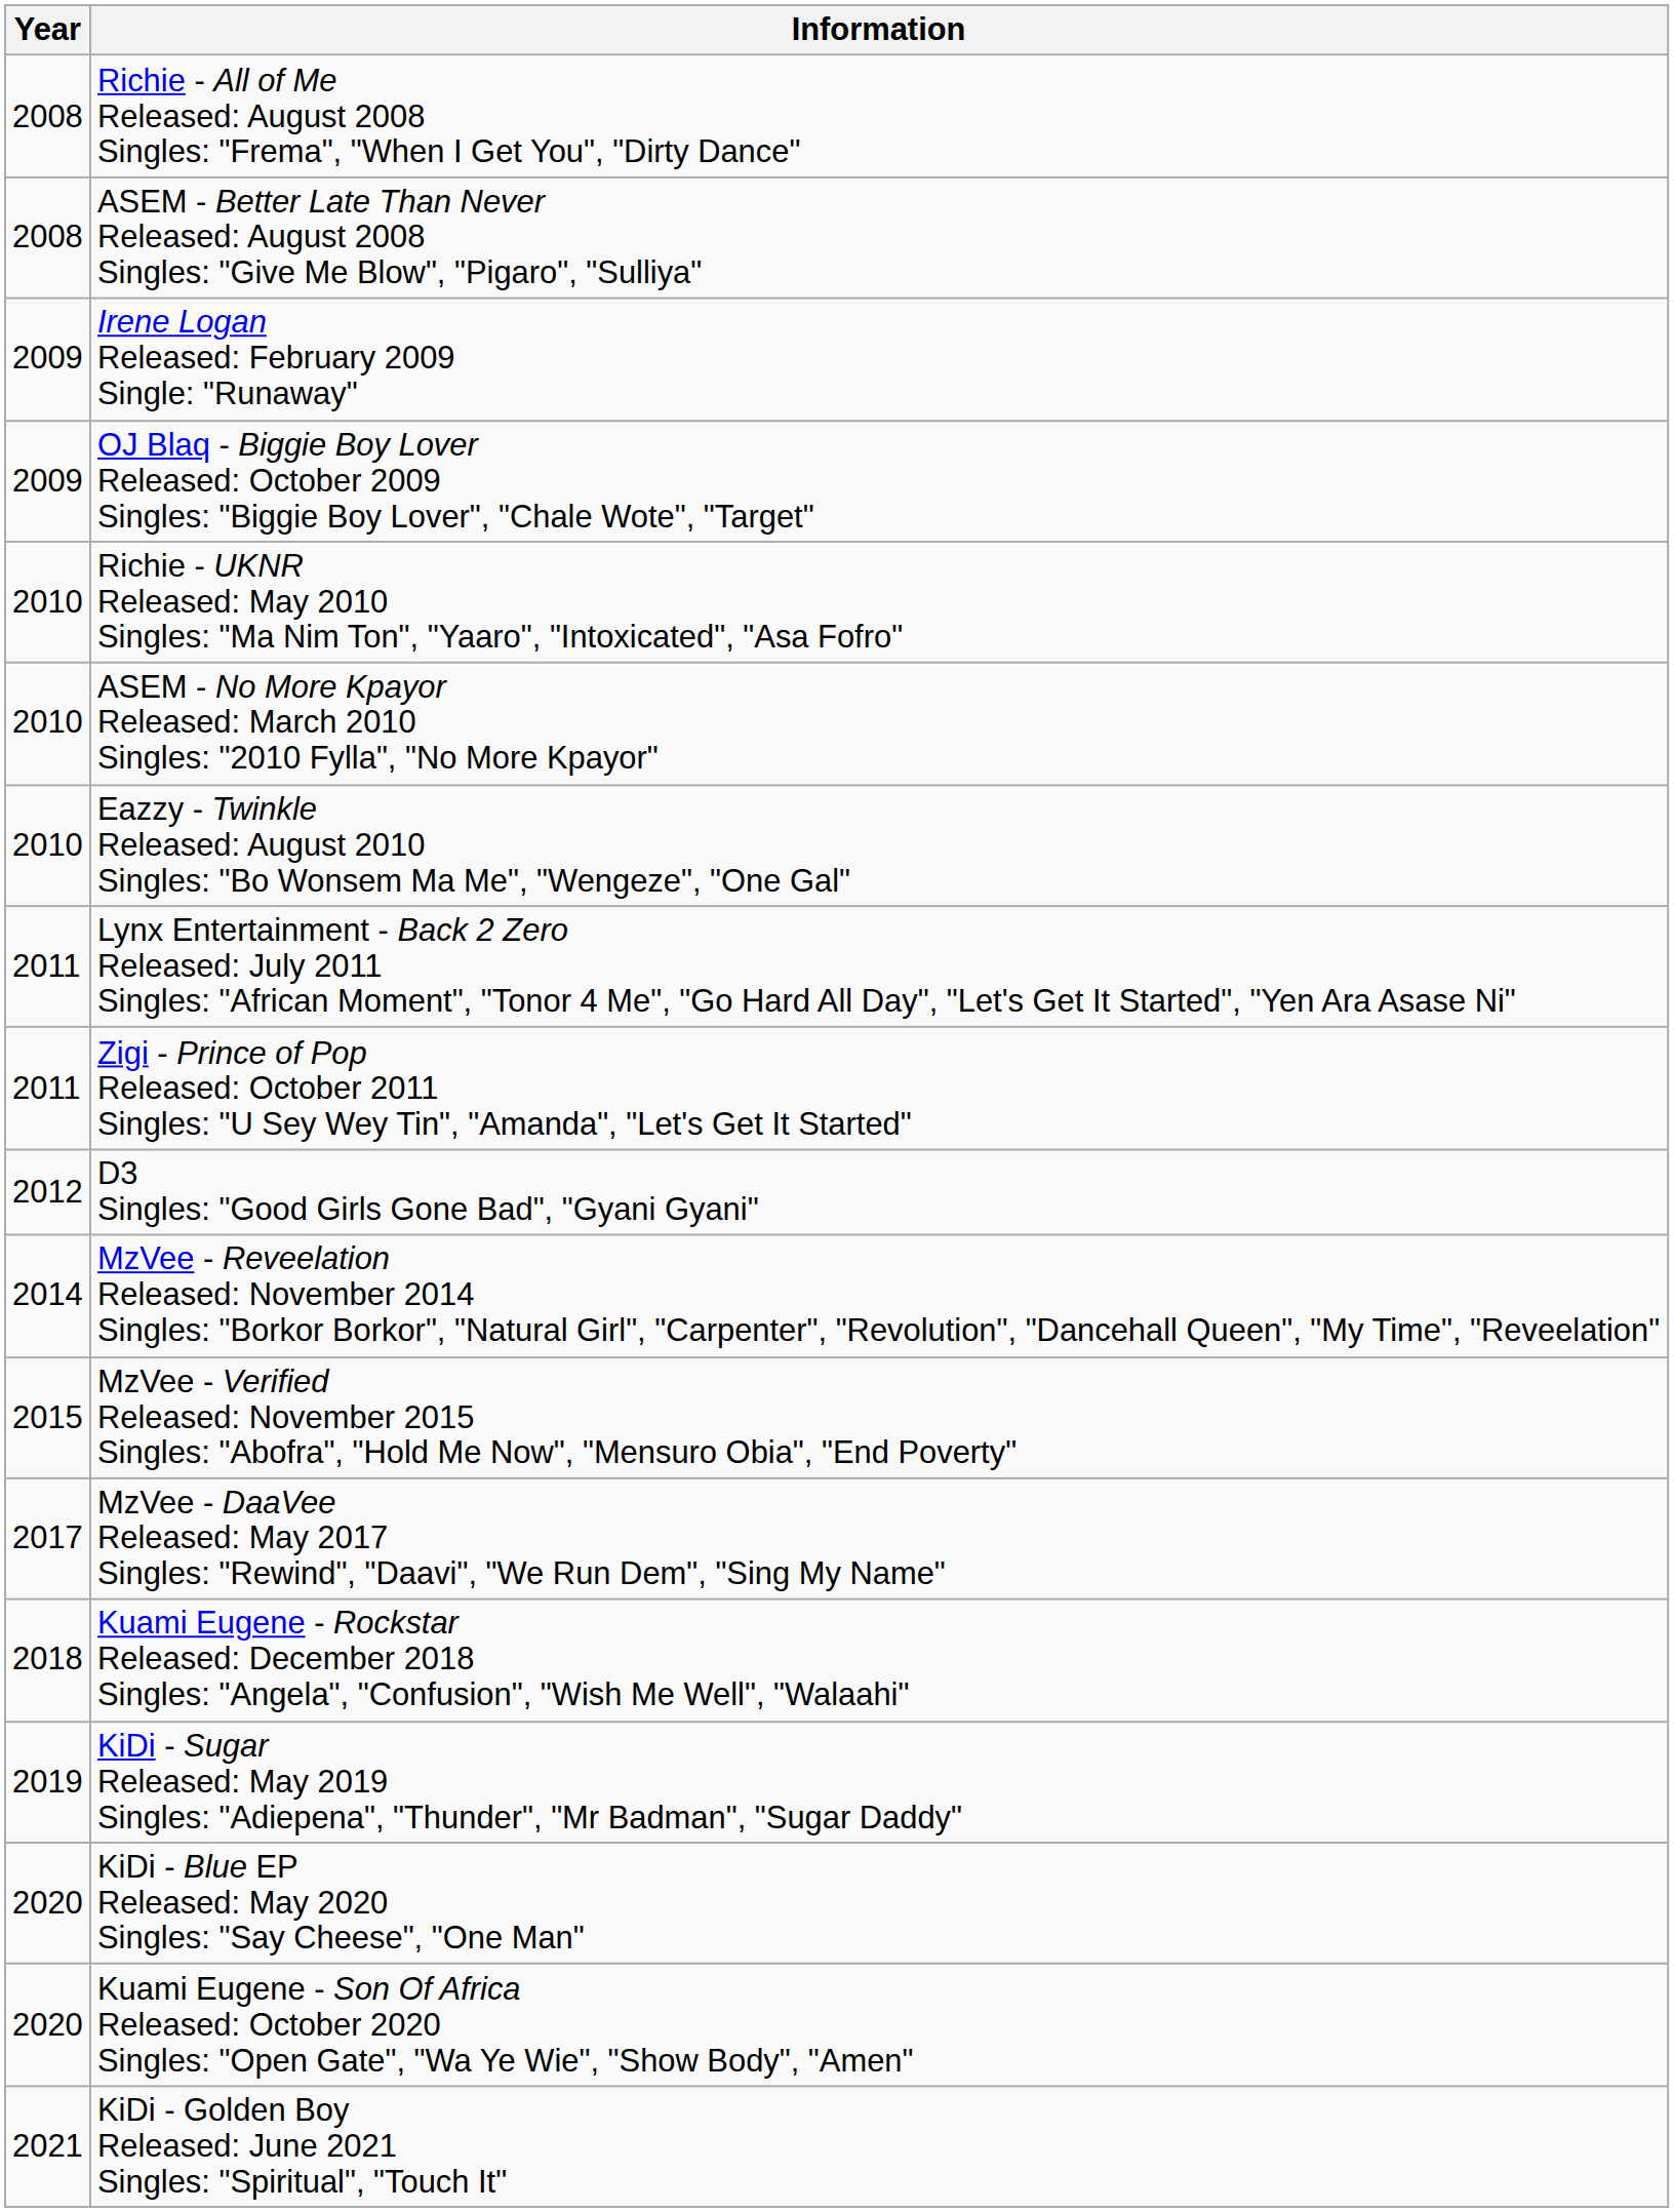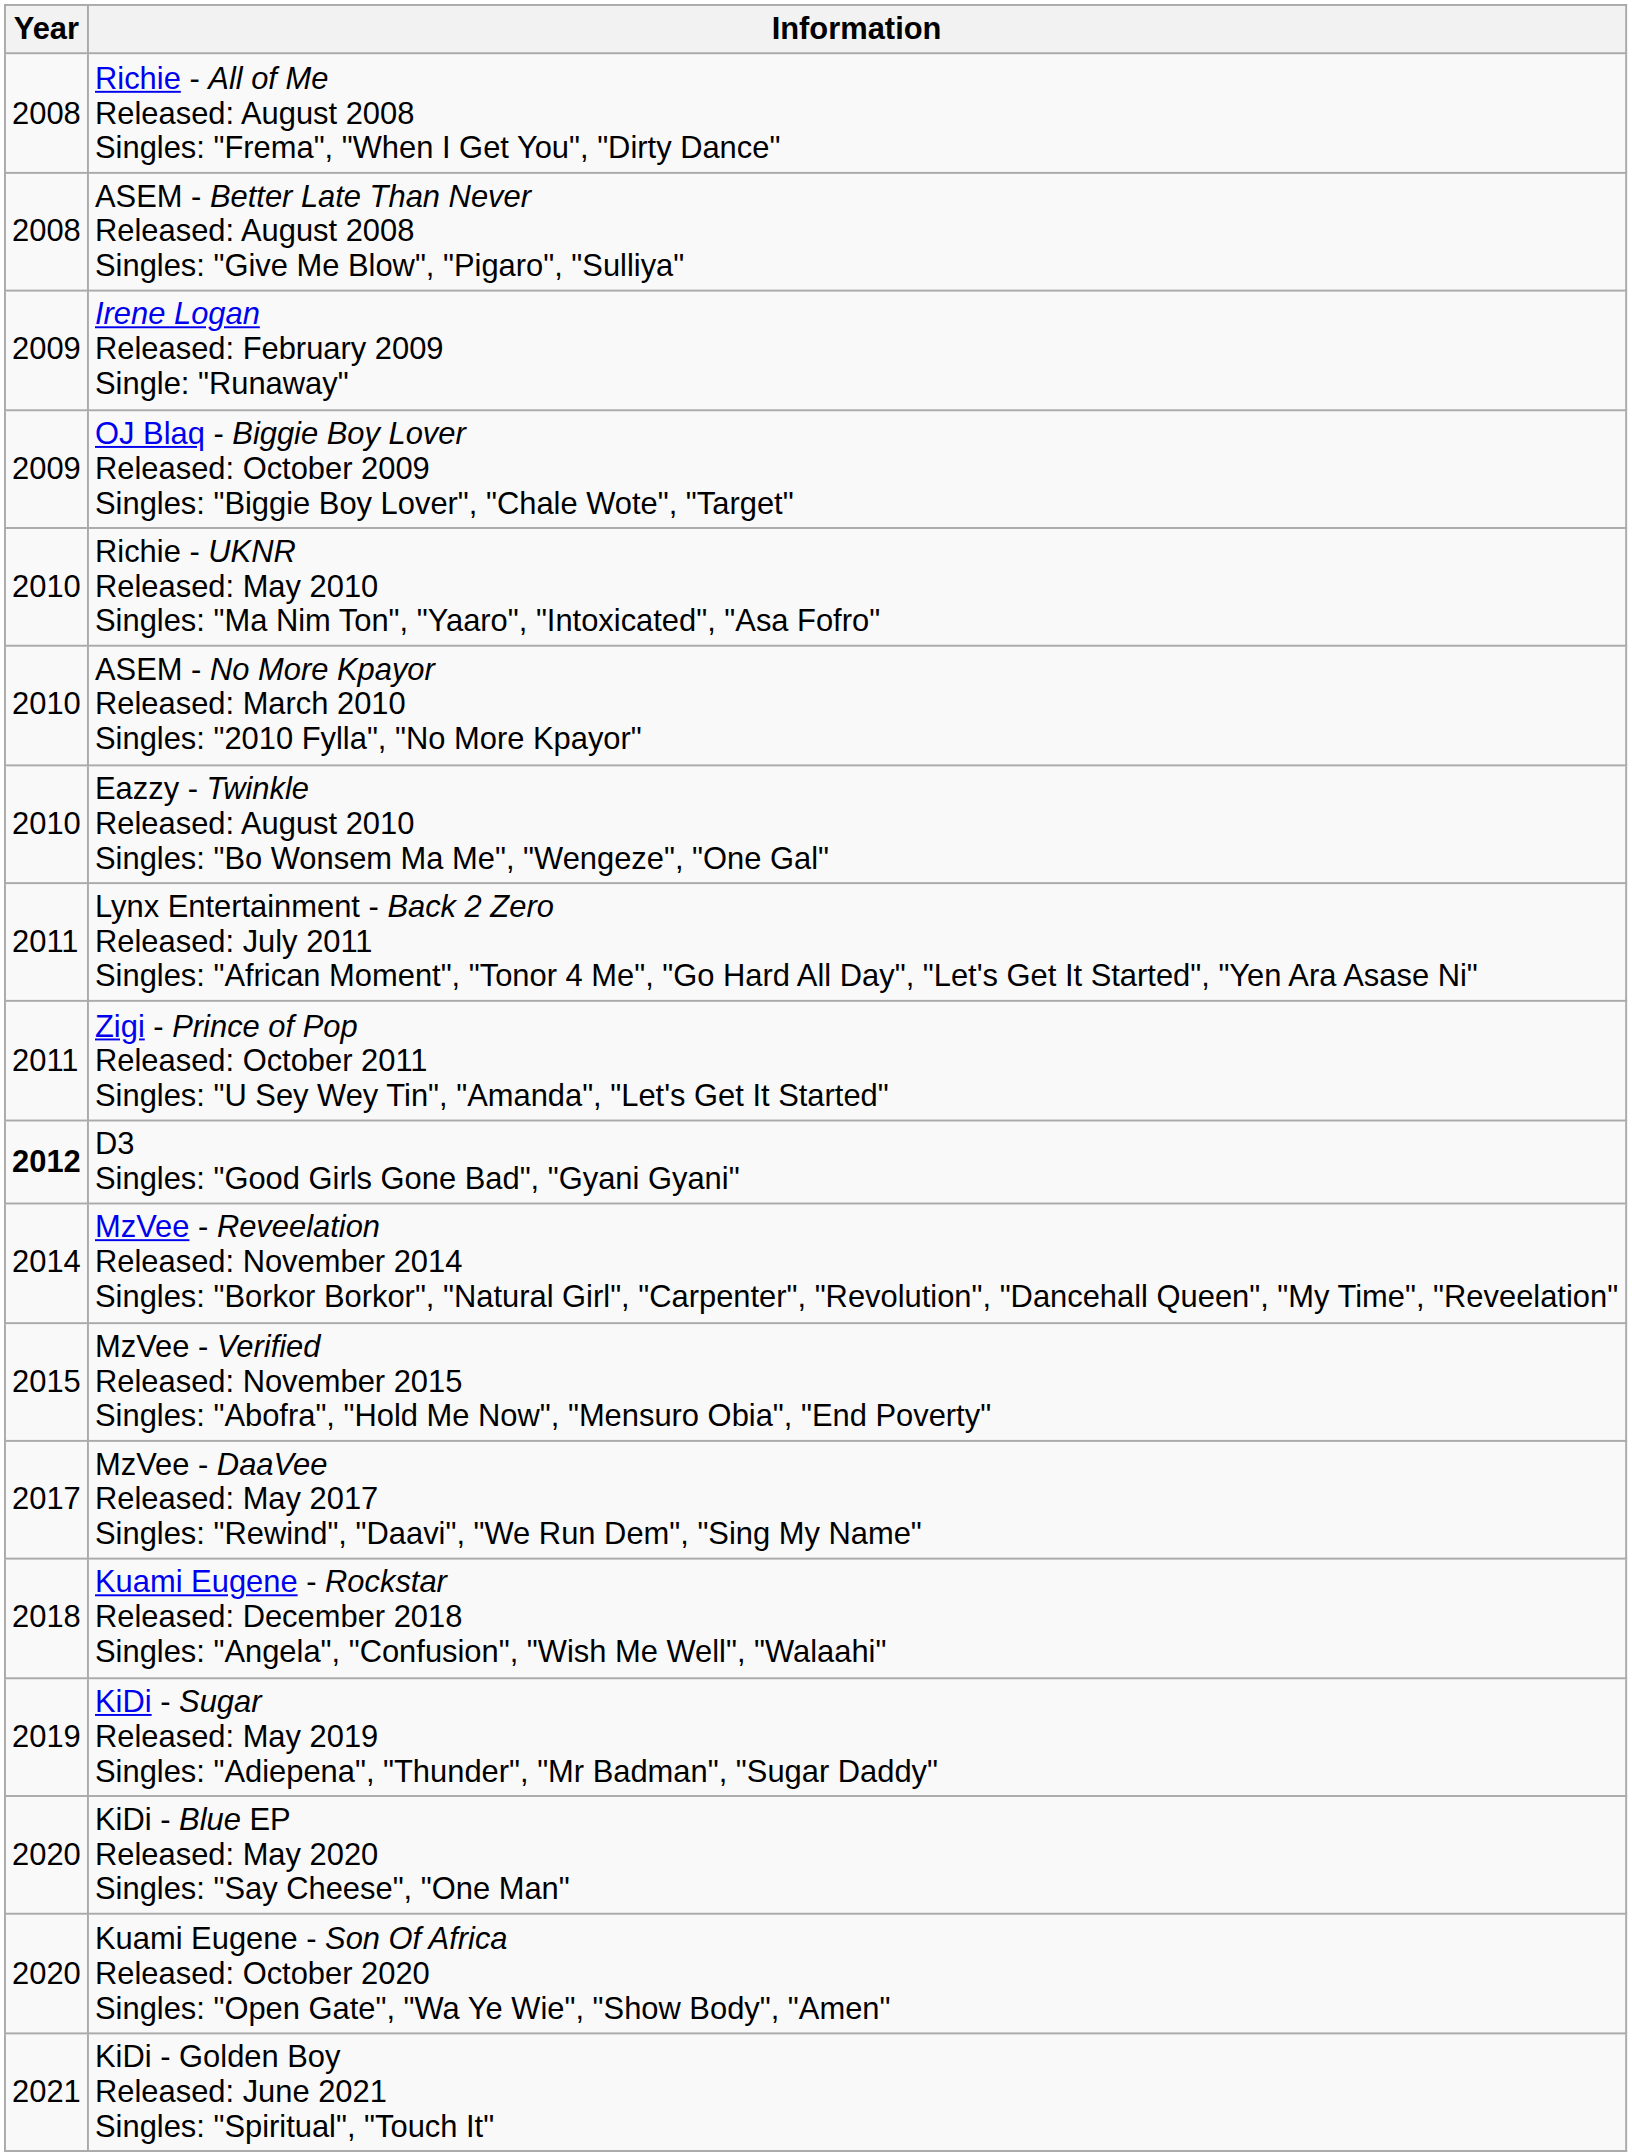D3 Singles: "Good Girls Gone Bad", "Gyani Gyani" | Year: normal -> bold
